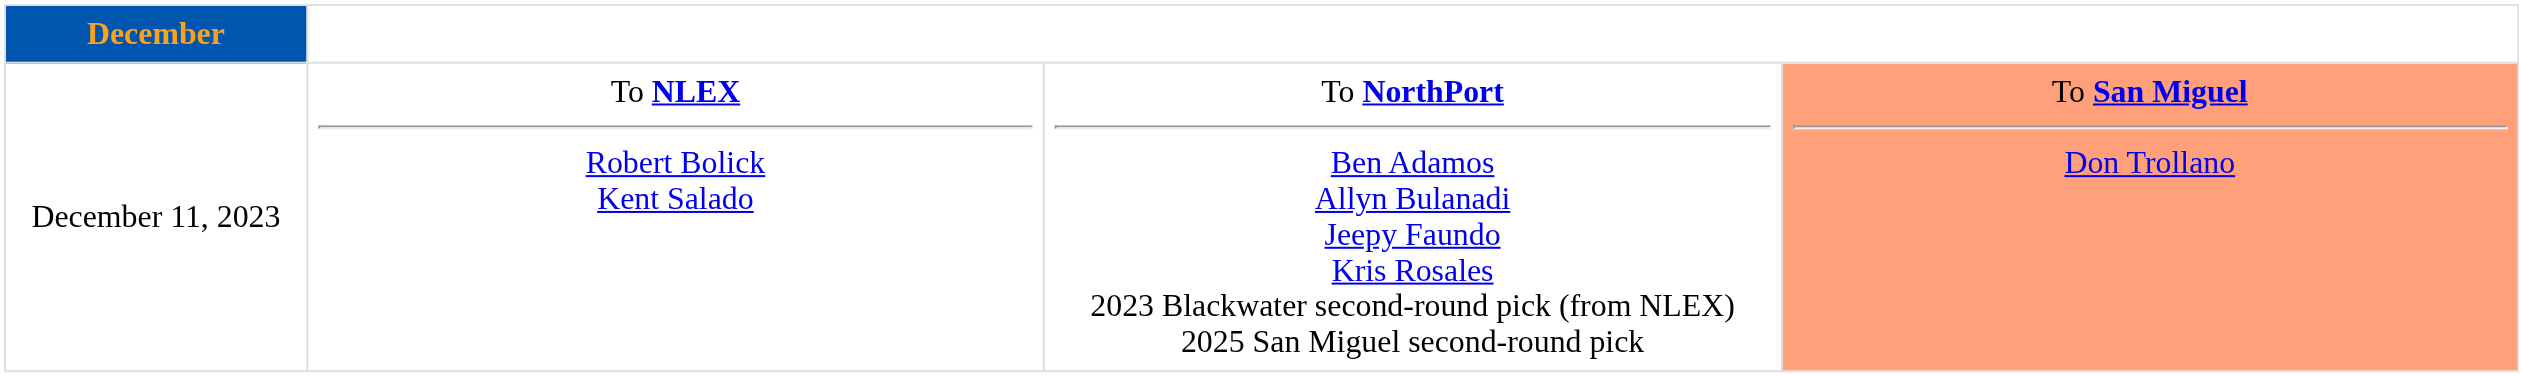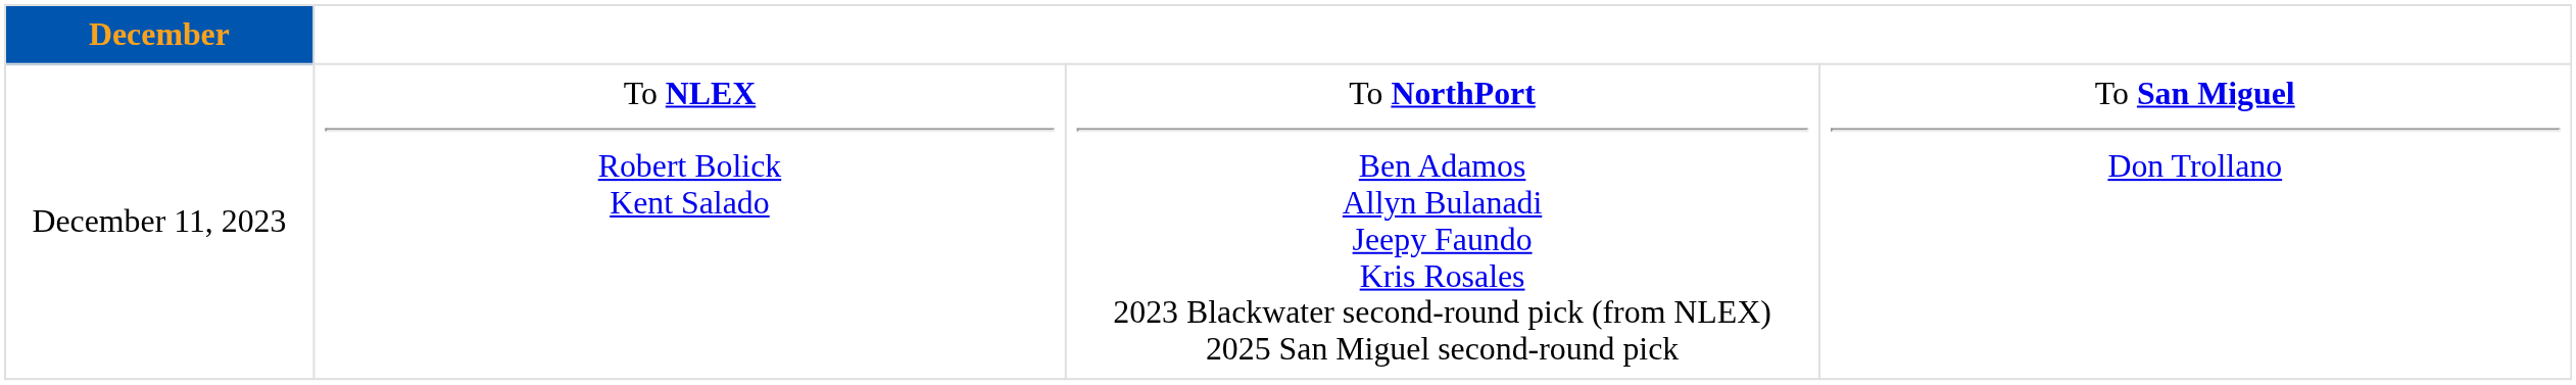To NLEX Robert Bolick Kent Salado | column 4: lightsalmon background -> no background
